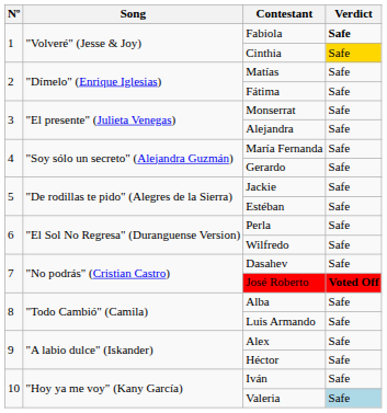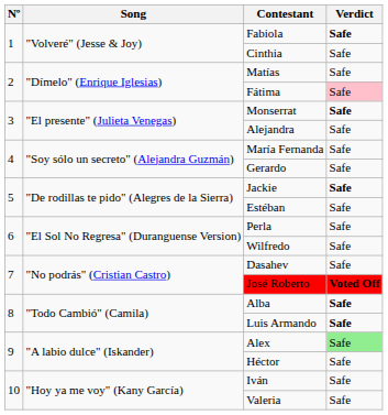Cinthia | Verdict: gold background -> no background
Fátima | Verdict: no background -> pink background
Monserrat | Verdict: normal -> bold
Jackie | Verdict: normal -> bold
Alba | Verdict: normal -> bold
Luis Armando | Verdict: normal -> bold
Alex | Verdict: no background -> lightgreen background
Valeria | Verdict: lightblue background -> no background
